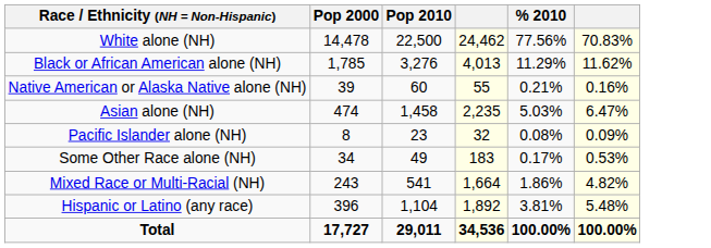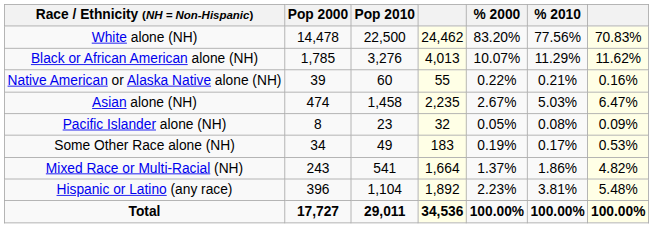+ column: % 2000 | 83.20% | 10.07% | 0.22% | 2.67% | 0.05% | 0.19% | 1.37% | 2.23% | 100.00%
